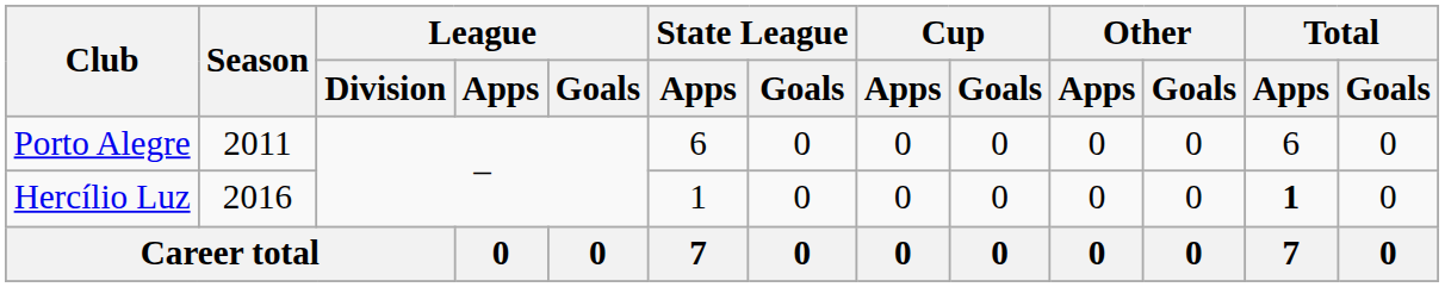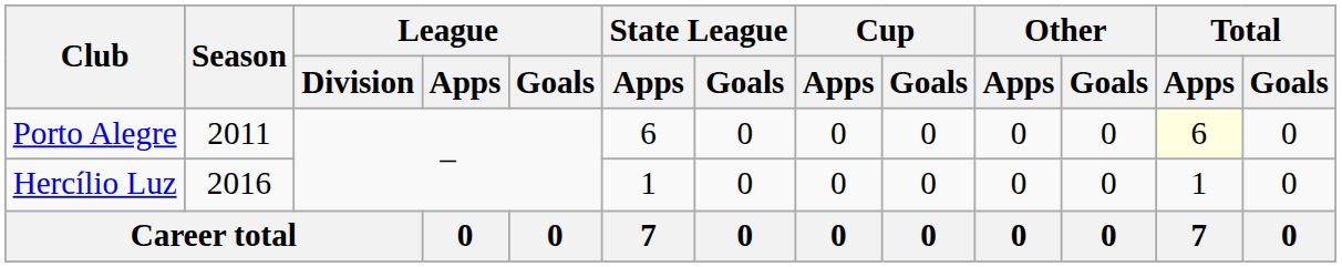Porto Alegre | Total / Apps: no background -> lightyellow background
Hercílio Luz | Total / Apps: bold -> normal
